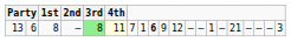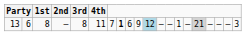13 | 3rd: lightgreen background -> no background
13 | 4th: lightyellow background -> no background
13 | column 8: normal -> bold
13 | column 9: bold -> normal
13 | column 11: no background -> lightblue background
13 | column 16: no background -> lightgrey background
